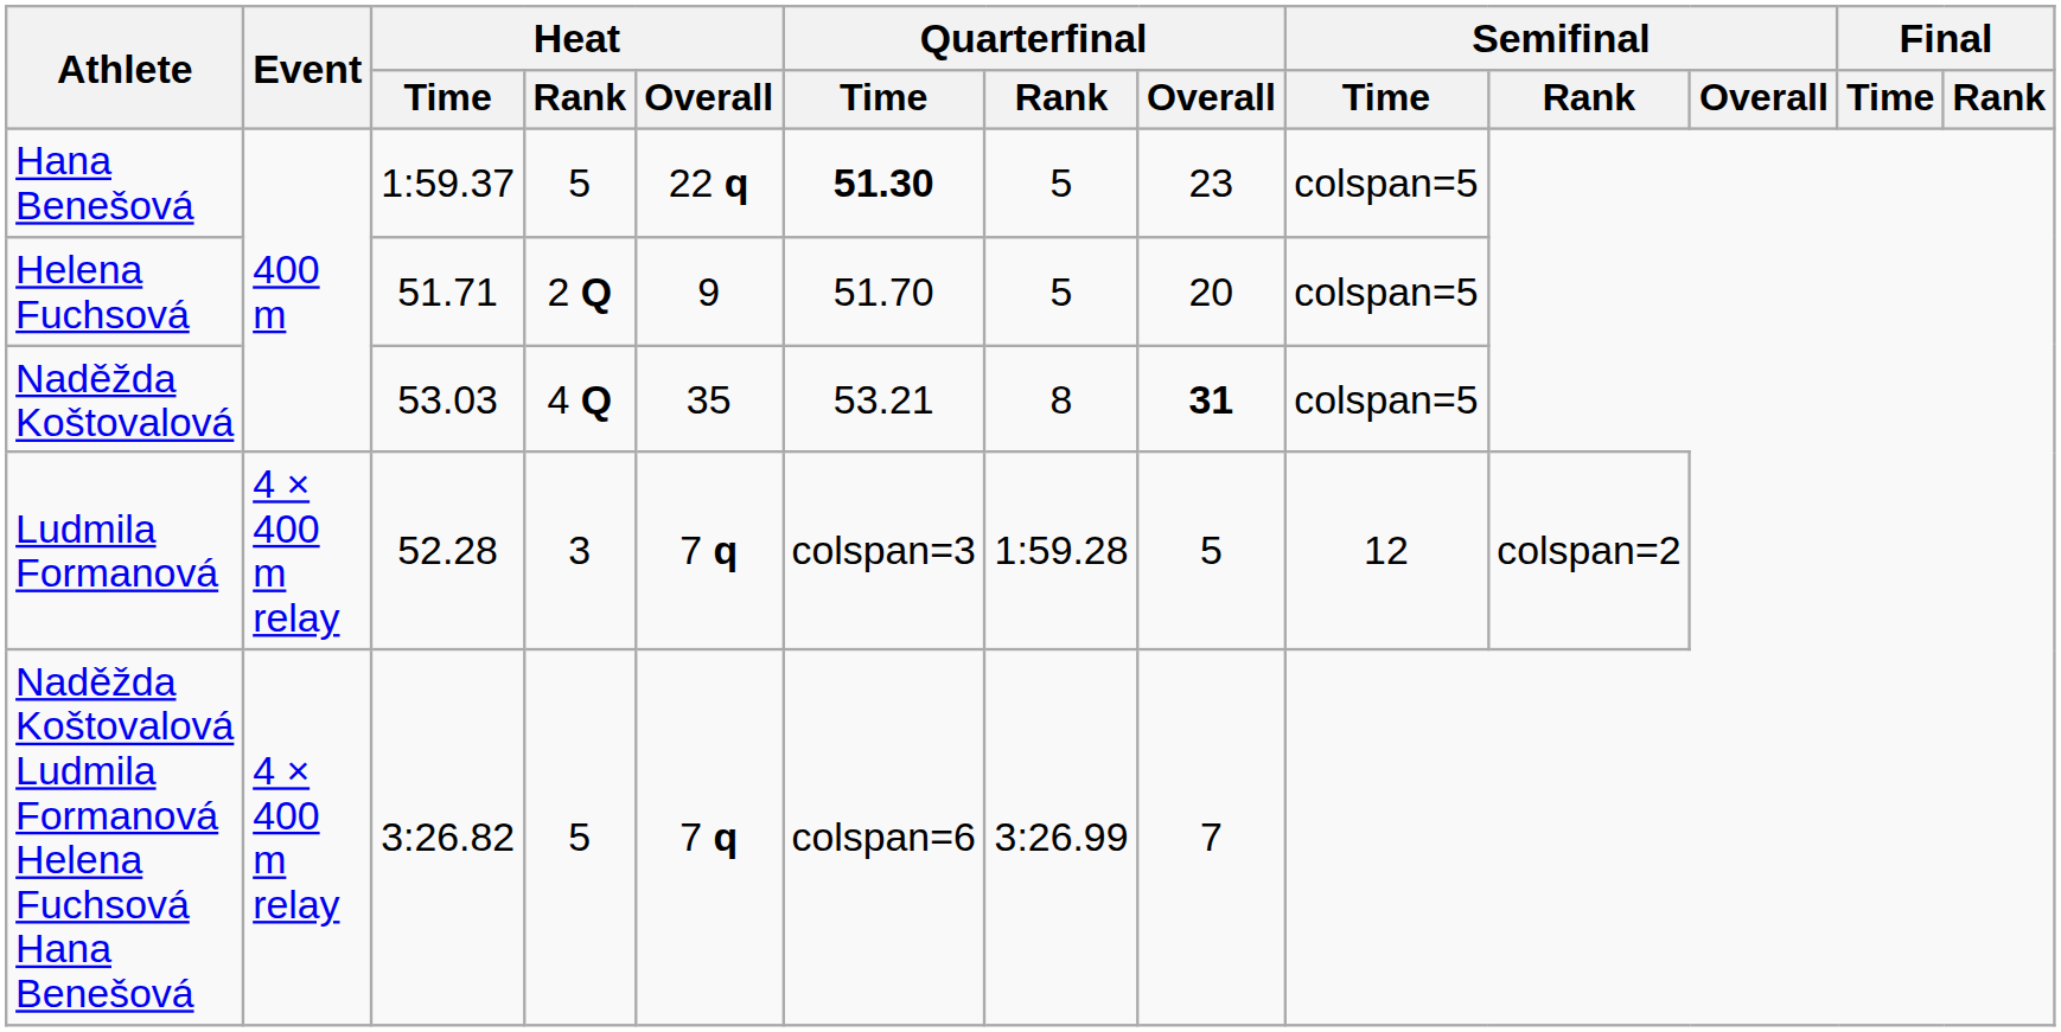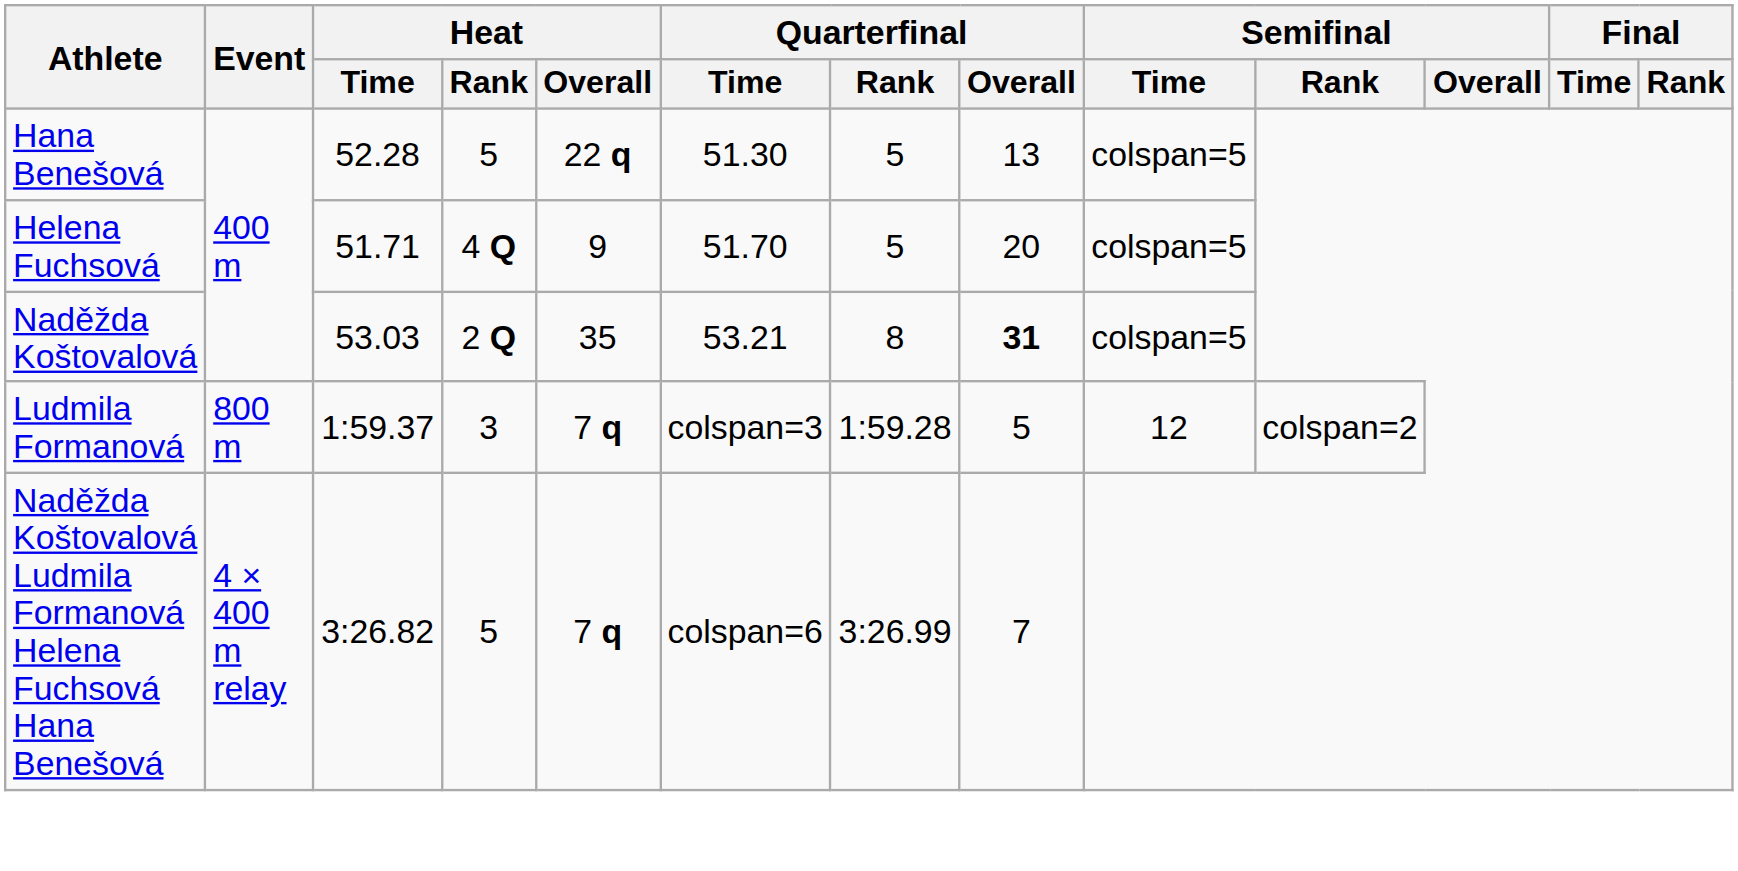Hana Benešová | Heat / Time: 1:59.37 -> 52.28
Hana Benešová | Quarterfinal / Time: bold -> normal
Hana Benešová | Quarterfinal / Overall: 23 -> 13
Helena Fuchsová | Heat / Rank: 2 Q -> 4 Q
Naděžda Koštovalová | Heat / Rank: 4 Q -> 2 Q
Ludmila Formanová | Event: 4 × 400 m relay -> 800 m
Ludmila Formanová | Heat / Time: 52.28 -> 1:59.37
